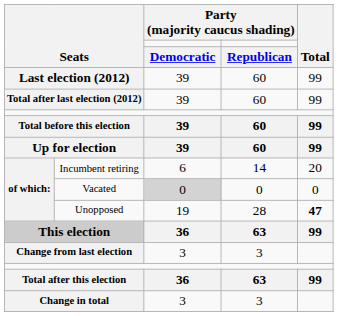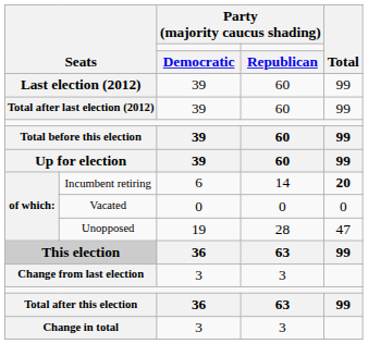Incumbent retiring | Total: normal -> bold
Vacated | column 3: lightgrey background -> no background
Unopposed | Total: bold -> normal
